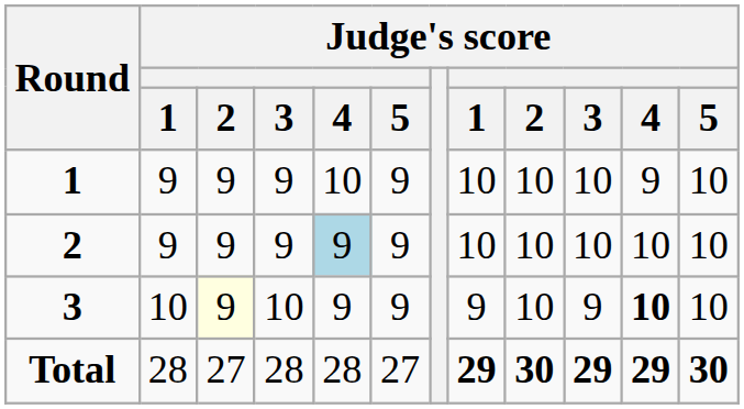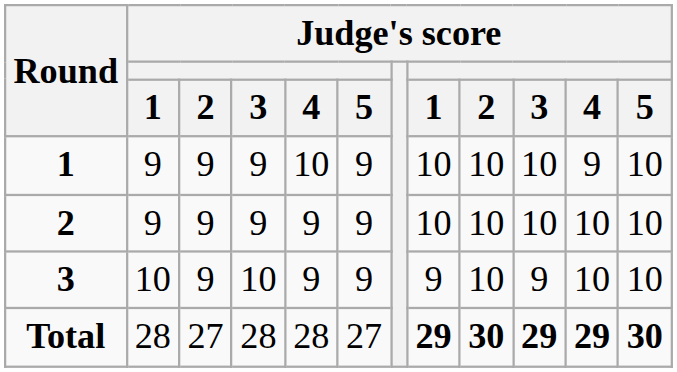row 5 | column 5: lightblue background -> no background
row 6 | column 3: lightyellow background -> no background
row 6 | column 11: bold -> normal
